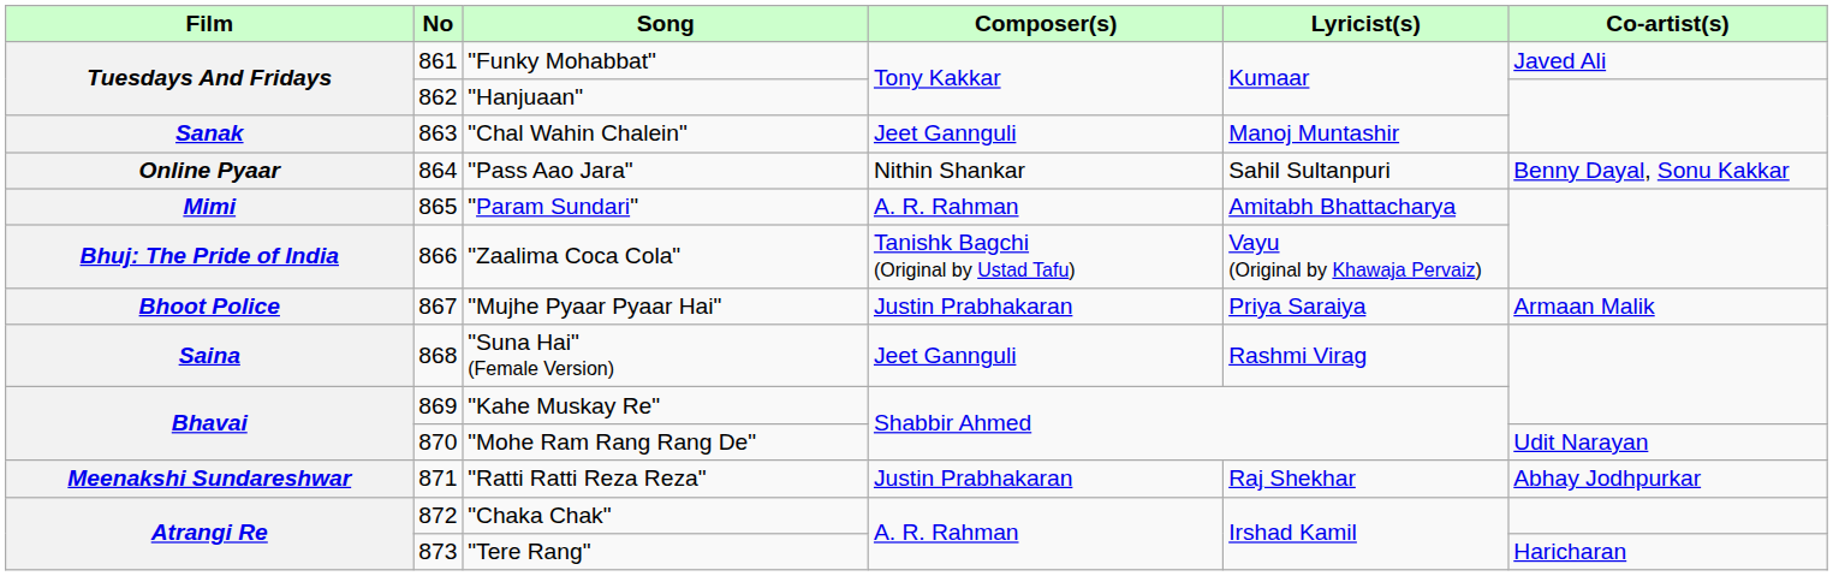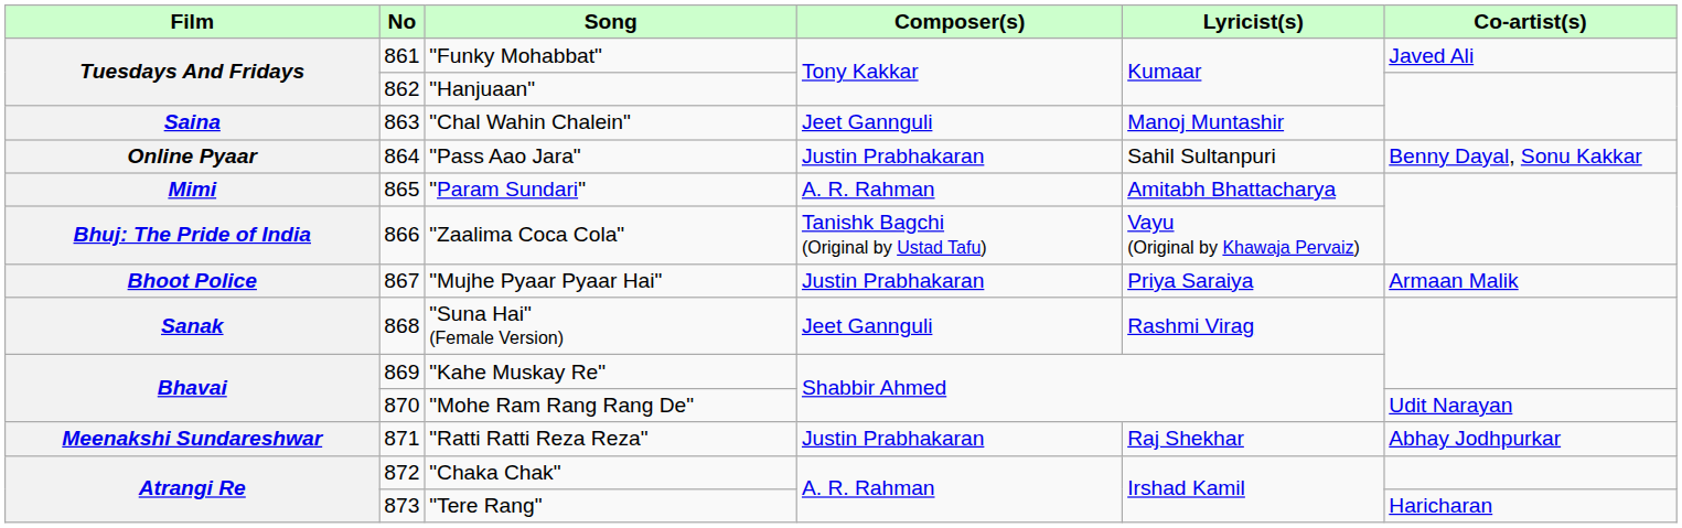"Chal Wahin Chalein" | Film: Sanak -> Saina
"Pass Aao Jara" | Composer(s): Nithin Shankar -> Justin Prabhakaran
"Suna Hai" (Female Version) | Film: Saina -> Sanak
